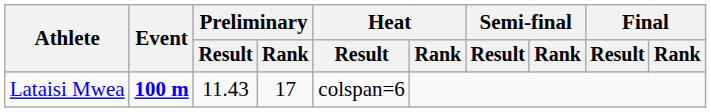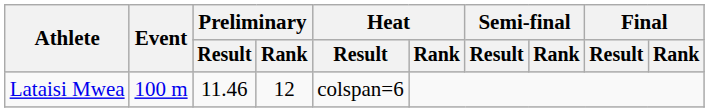Lataisi Mwea | Event: bold -> normal
Lataisi Mwea | Preliminary / Result: 11.43 -> 11.46
Lataisi Mwea | Preliminary / Rank: 17 -> 12
